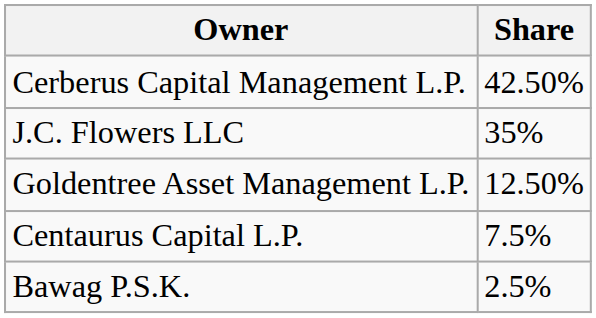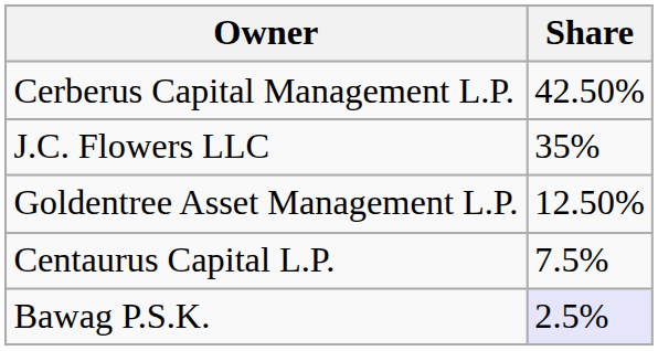Bawag P.S.K. | Share: no background -> lavender background
